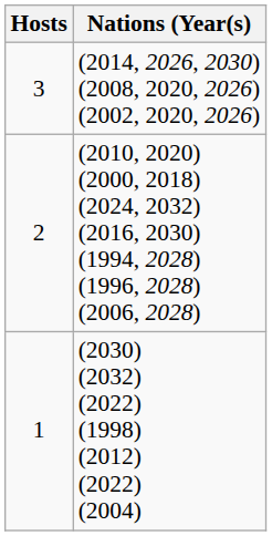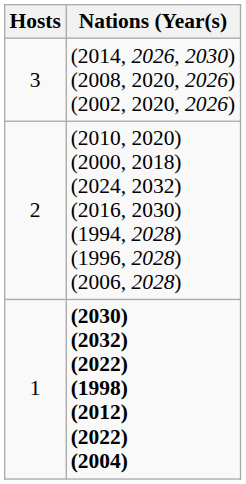1 | Nations (Year(s): normal -> bold
